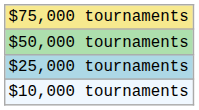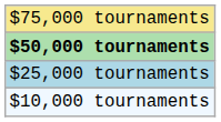row 2 | column 1: normal -> bold
